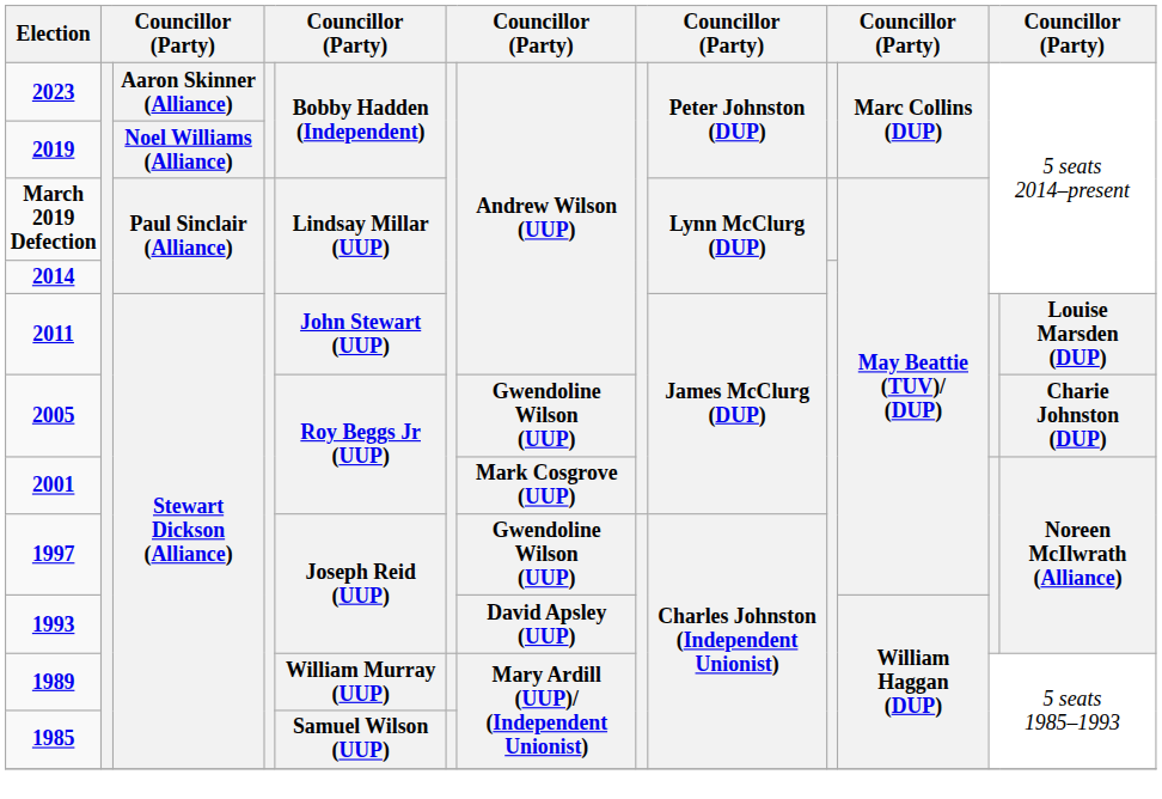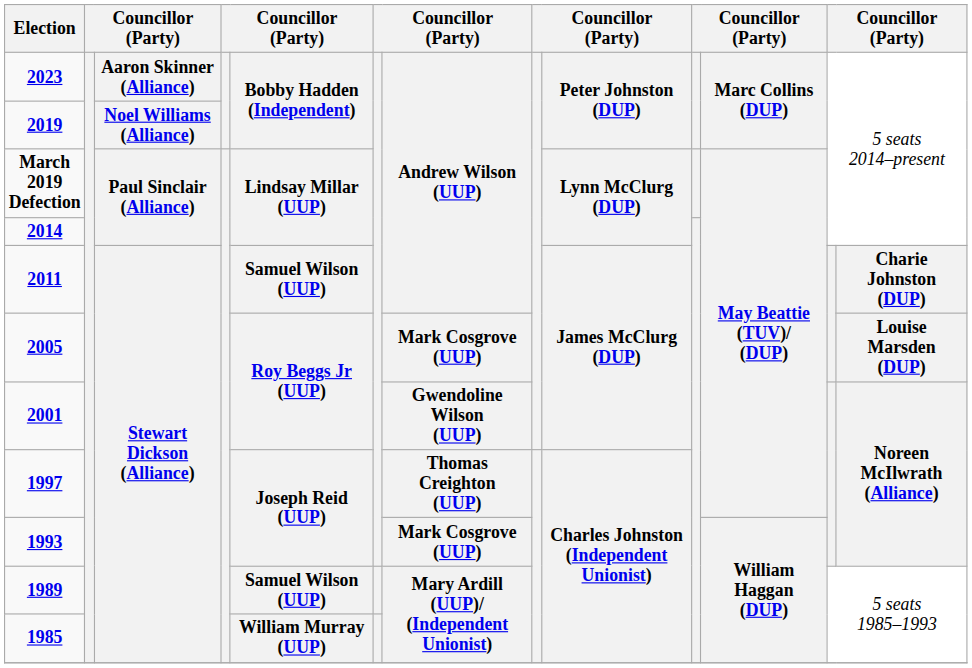2011 | column 5: John Stewart (UUP) -> Samuel Wilson (UUP)
2011 | column 13: Louise Marsden (DUP) -> Charie Johnston (DUP)
2005 | column 7: Gwendoline Wilson (UUP) -> Mark Cosgrove (UUP)
2005 | column 13: Charie Johnston (DUP) -> Louise Marsden (DUP)
2001 | column 7: Mark Cosgrove (UUP) -> Gwendoline Wilson (UUP)
1997 | column 7: Gwendoline Wilson (UUP) -> Thomas Creighton (UUP)
1993 | column 7: David Apsley (UUP) -> Mark Cosgrove (UUP)
1989 | column 5: William Murray (UUP) -> Samuel Wilson (UUP)
1985 | column 5: Samuel Wilson (UUP) -> William Murray (UUP)
